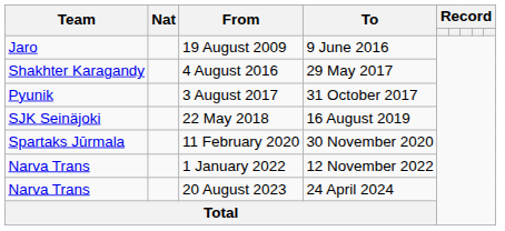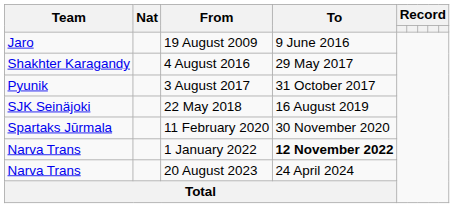1 January 2022 | To: normal -> bold
